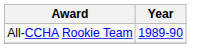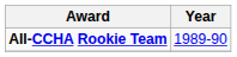row 2 | Award: normal -> bold
